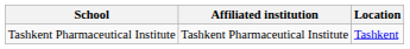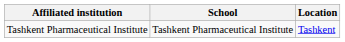columns swapped: Affiliated institution <-> School
